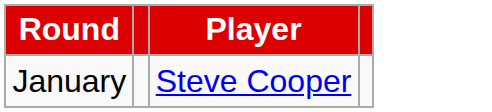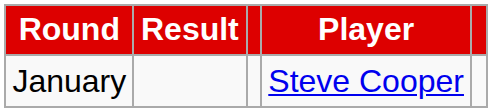+ column: Result
